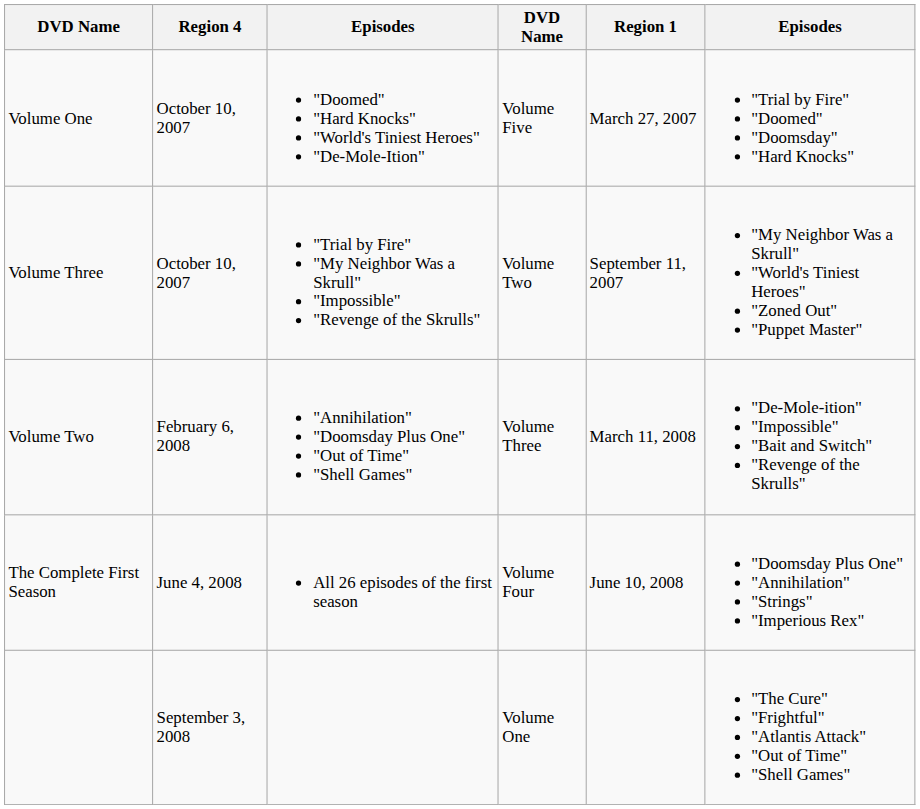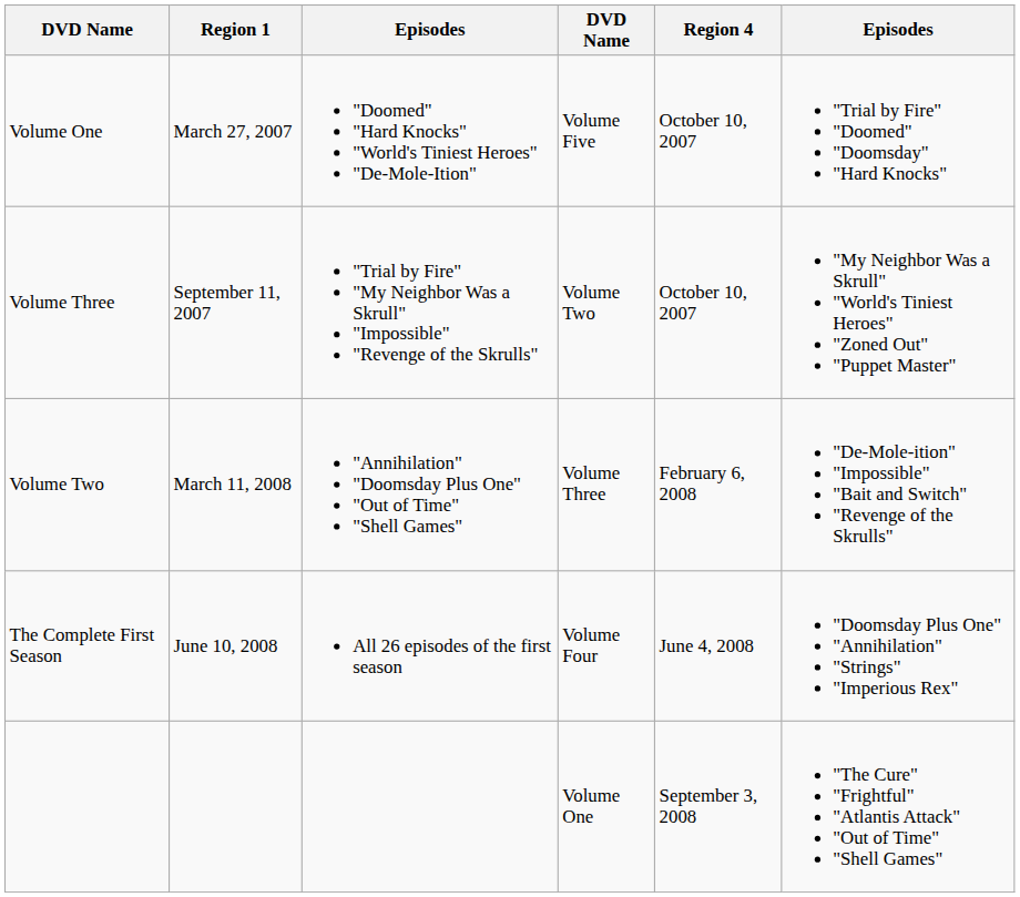columns swapped: Region 1 <-> Region 4
